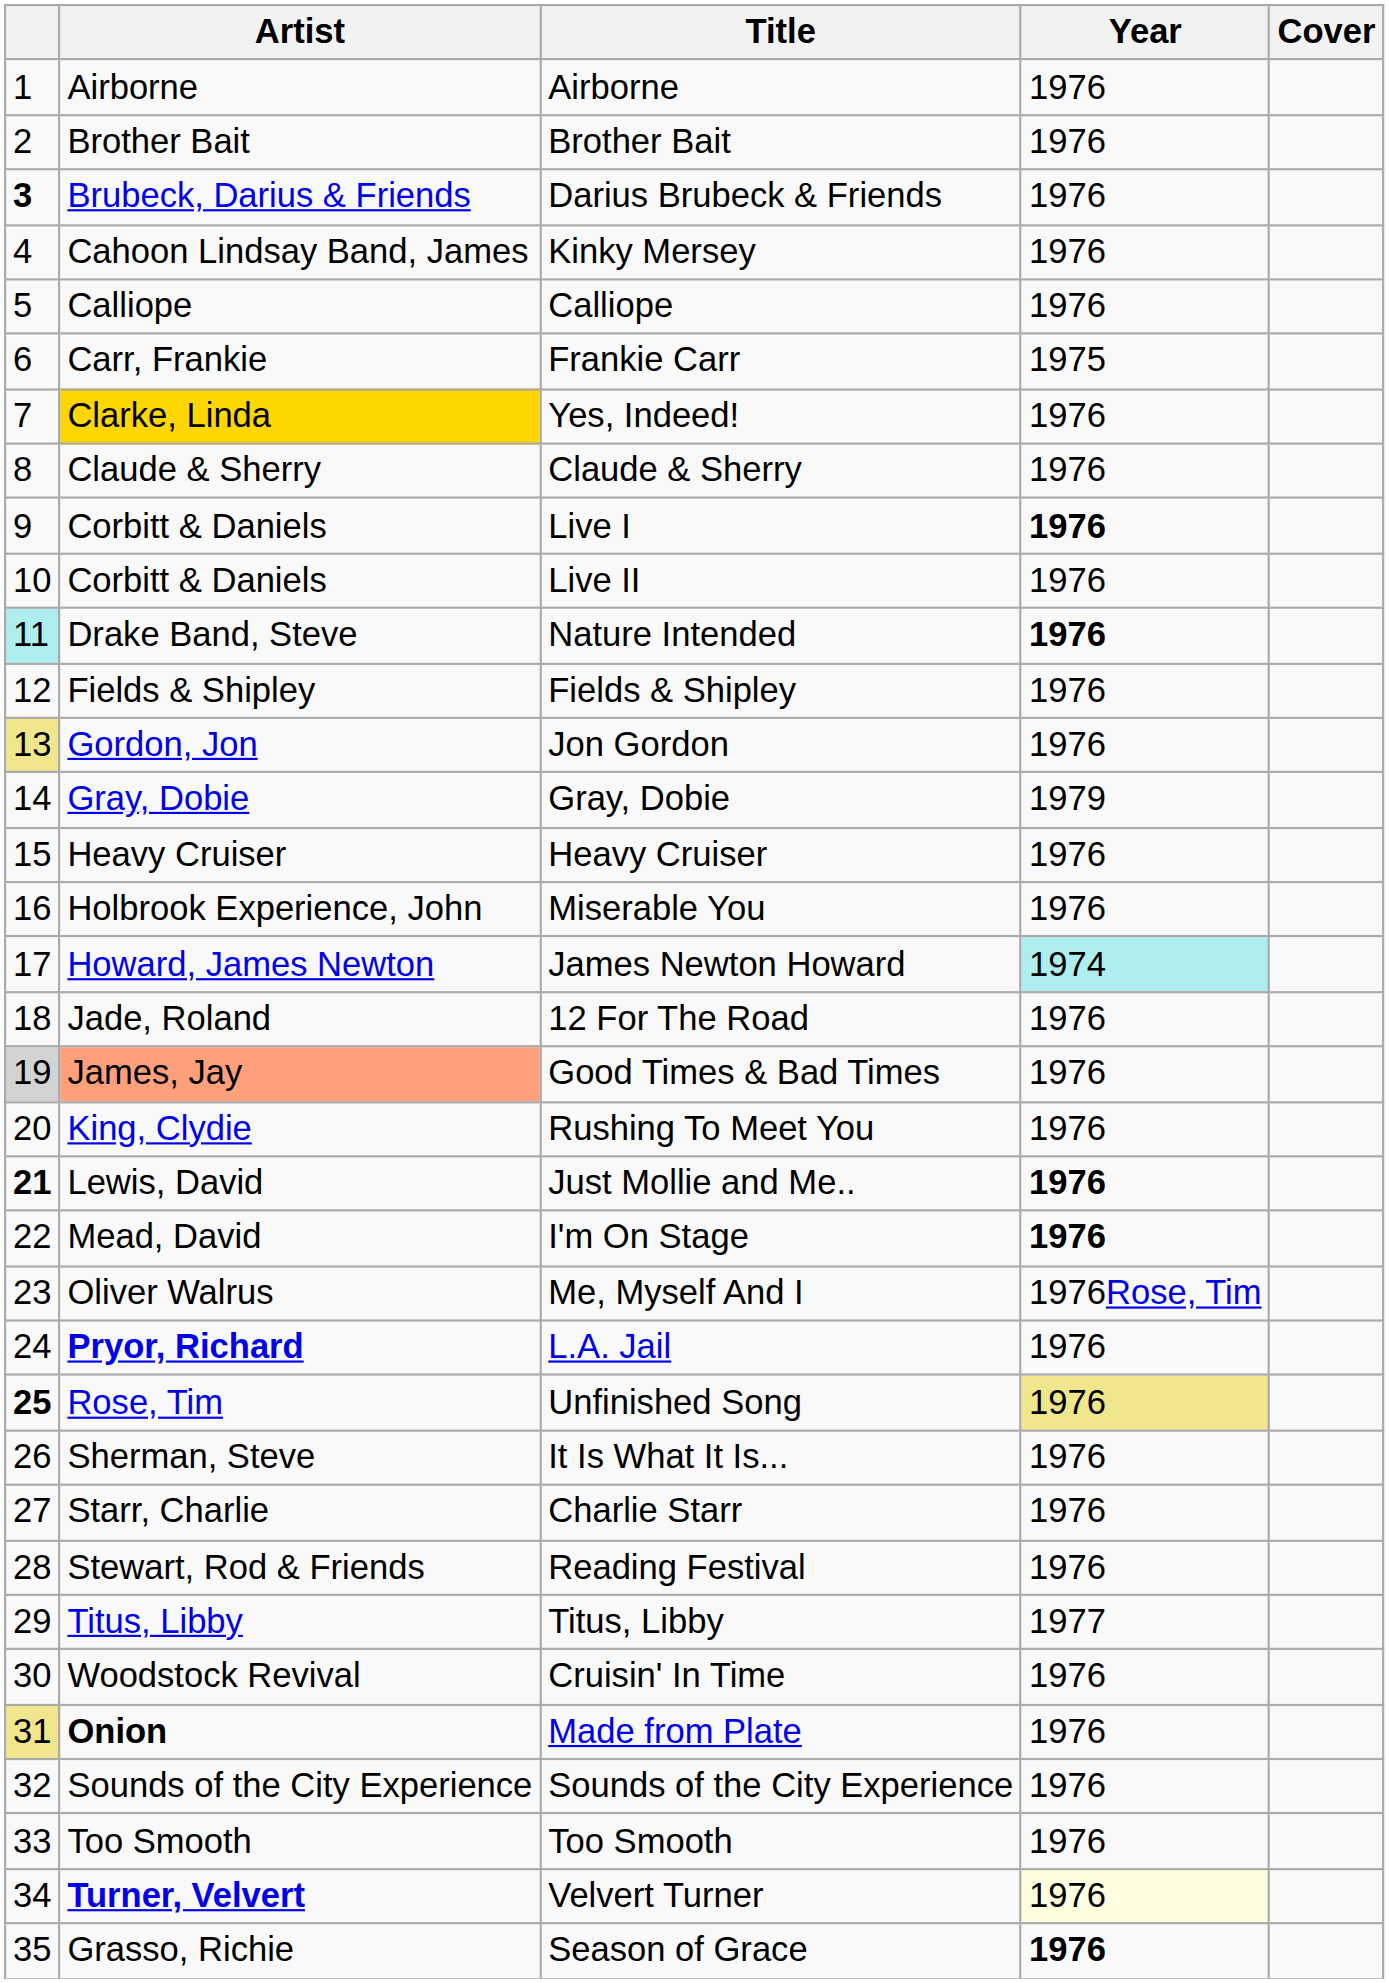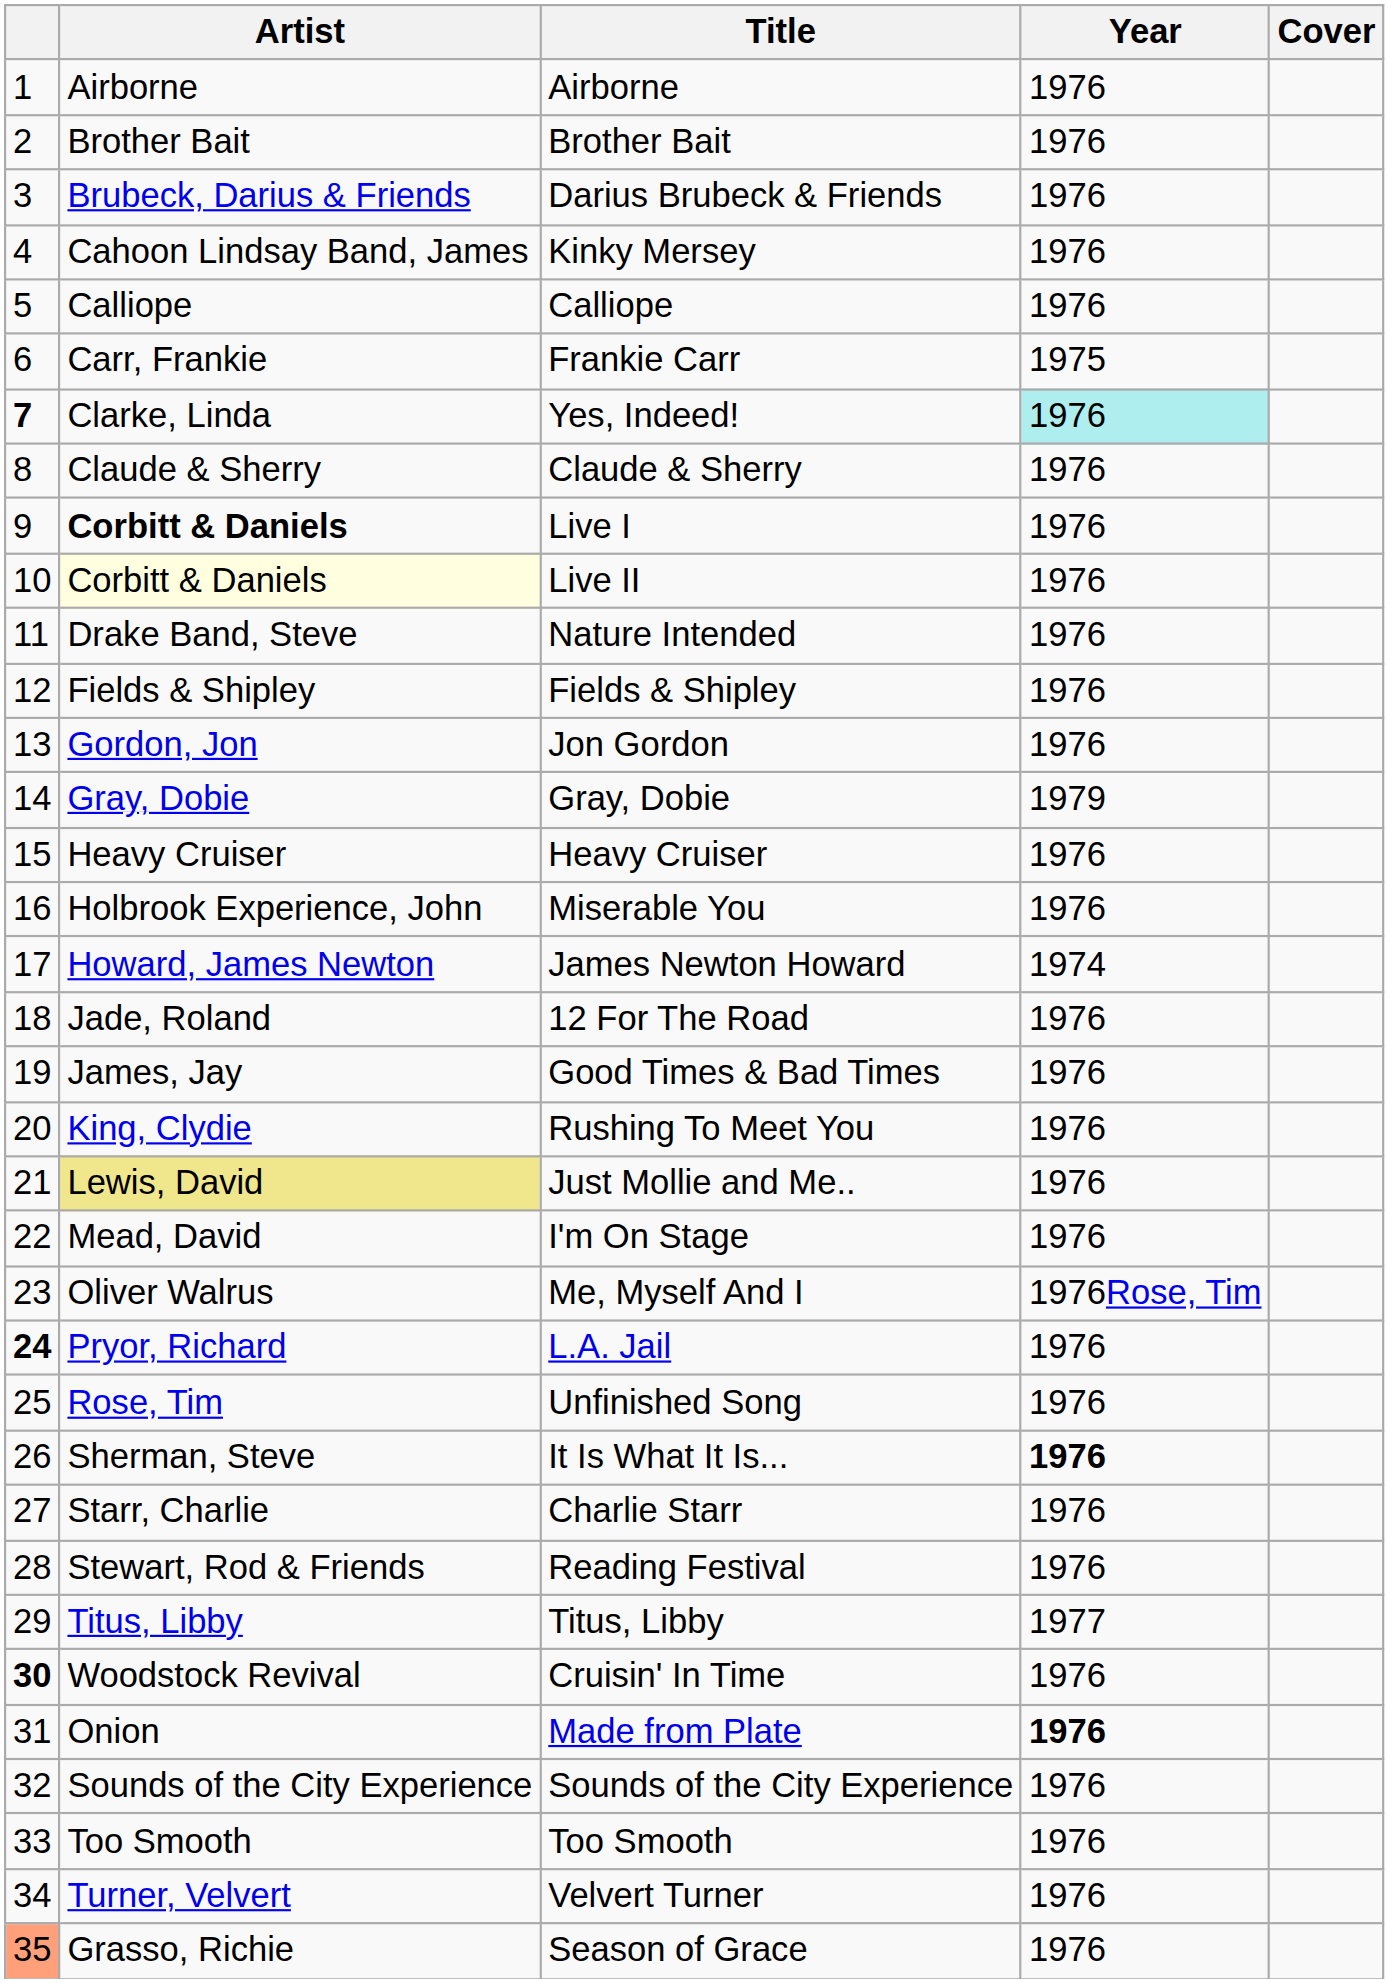Darius Brubeck & Friends | column 1: bold -> normal
Yes, Indeed! | column 1: normal -> bold
Yes, Indeed! | Artist: gold background -> no background
Yes, Indeed! | Year: no background -> paleturquoise background
Live I | Artist: normal -> bold
Live I | Year: bold -> normal
Live II | Artist: no background -> lightyellow background
Nature Intended | column 1: paleturquoise background -> no background
Nature Intended | Year: bold -> normal
Jon Gordon | column 1: khaki background -> no background
James Newton Howard | Year: paleturquoise background -> no background
Good Times & Bad Times | column 1: lightgrey background -> no background
Good Times & Bad Times | Artist: lightsalmon background -> no background
Just Mollie and Me.. | column 1: bold -> normal
Just Mollie and Me.. | Artist: no background -> khaki background
Just Mollie and Me.. | Year: bold -> normal
I'm On Stage | Year: bold -> normal
L.A. Jail | column 1: normal -> bold
L.A. Jail | Artist: bold -> normal
Unfinished Song | column 1: bold -> normal
Unfinished Song | Year: khaki background -> no background
It Is What It Is... | Year: normal -> bold
Cruisin' In Time | column 1: normal -> bold
Made from Plate | column 1: khaki background -> no background
Made from Plate | Artist: bold -> normal
Made from Plate | Year: normal -> bold
Velvert Turner | Artist: bold -> normal
Velvert Turner | Year: lightyellow background -> no background
Season of Grace | column 1: no background -> lightsalmon background
Season of Grace | Year: bold -> normal
